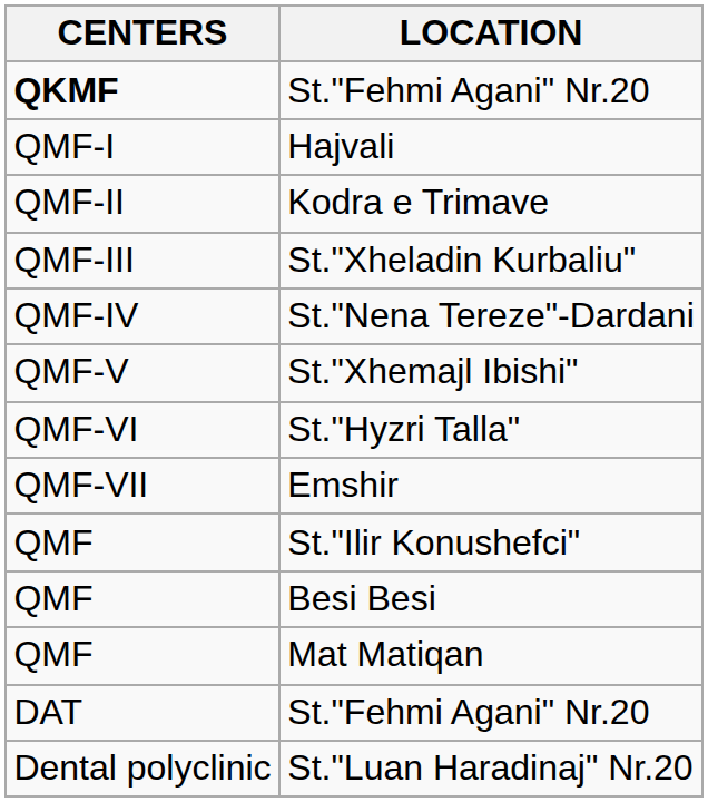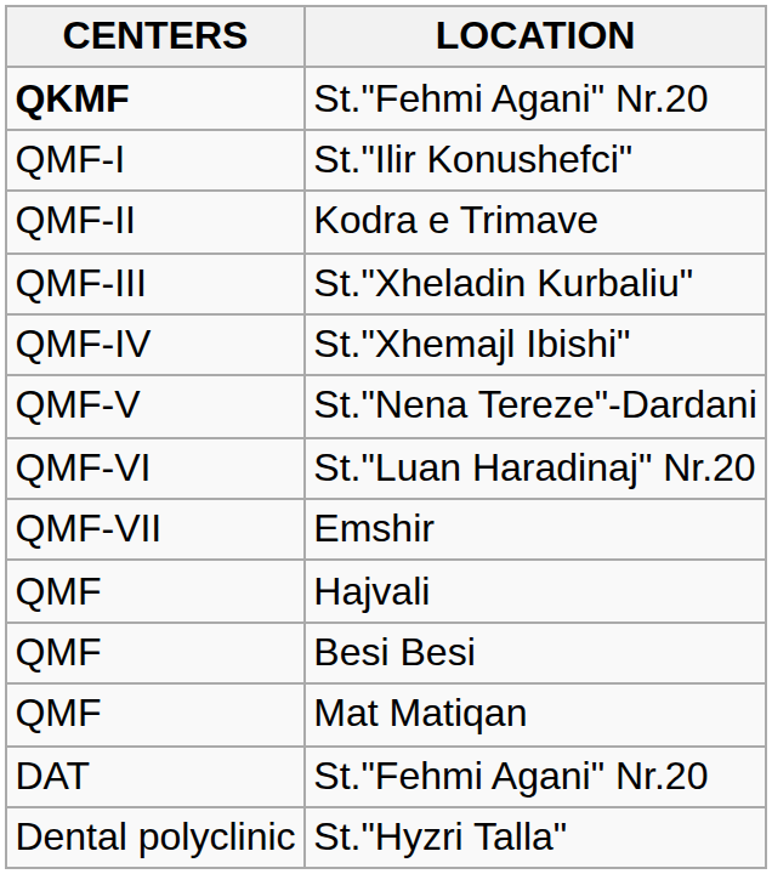row 3 | LOCATION: Hajvali -> St."Ilir Konushefci"
row 6 | LOCATION: St."Nena Tereze"-Dardani -> St."Xhemajl Ibishi"
row 7 | LOCATION: St."Xhemajl Ibishi" -> St."Nena Tereze"-Dardani
row 8 | LOCATION: St."Hyzri Talla" -> St."Luan Haradinaj" Nr.20
row 10 | LOCATION: St."Ilir Konushefci" -> Hajvali
row 14 | LOCATION: St."Luan Haradinaj" Nr.20 -> St."Hyzri Talla"
